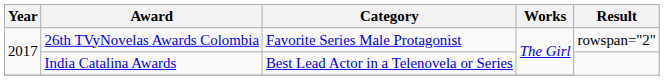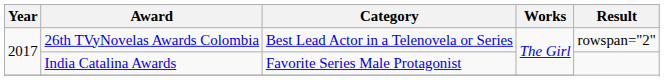26th TVyNovelas Awards Colombia | Category: Favorite Series Male Protagonist -> Best Lead Actor in a Telenovela or Series
India Catalina Awards | Category: Best Lead Actor in a Telenovela or Series -> Favorite Series Male Protagonist
